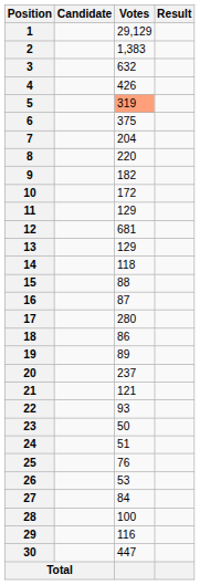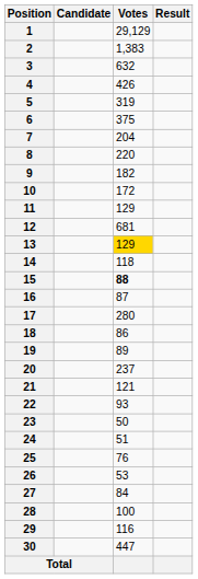5 | Votes: lightsalmon background -> no background
13 | Votes: no background -> gold background
15 | Votes: normal -> bold
